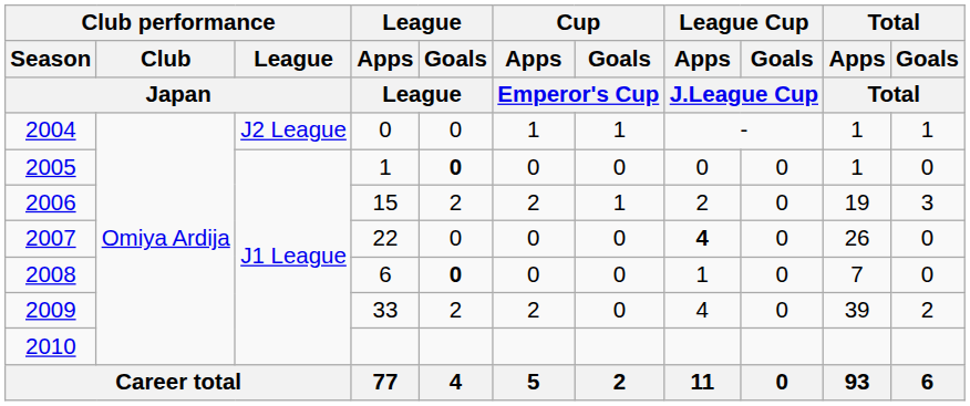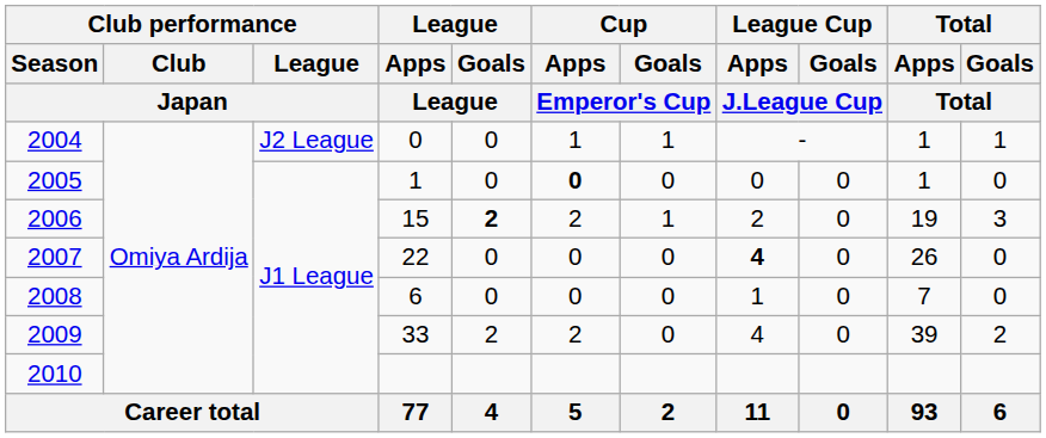2005 | League / Goals / League: bold -> normal
2005 | Cup / Apps / Emperor's Cup: normal -> bold
2006 | League / Goals / League: normal -> bold
2008 | League / Goals / League: bold -> normal
